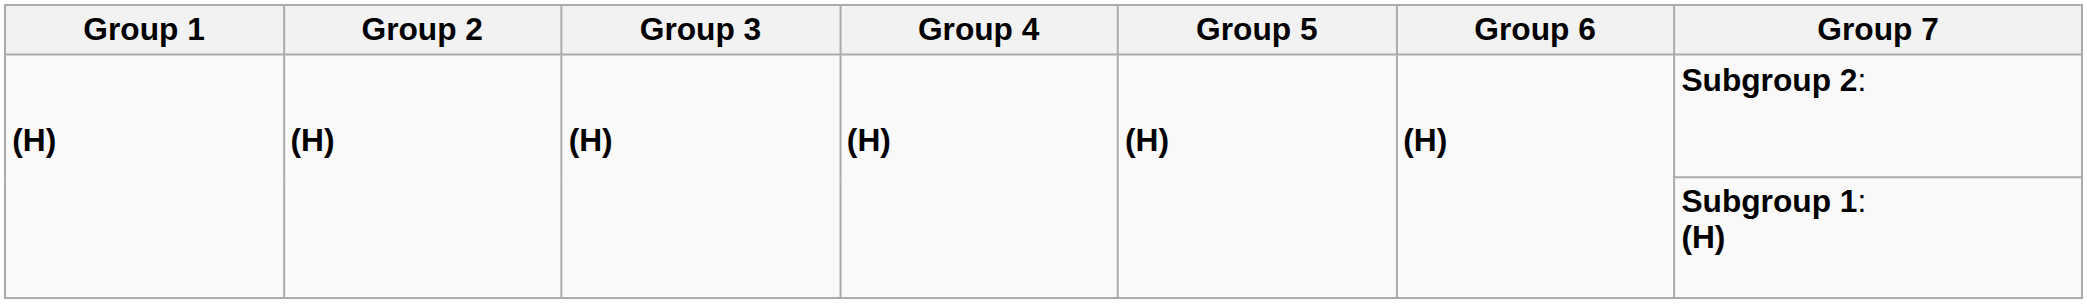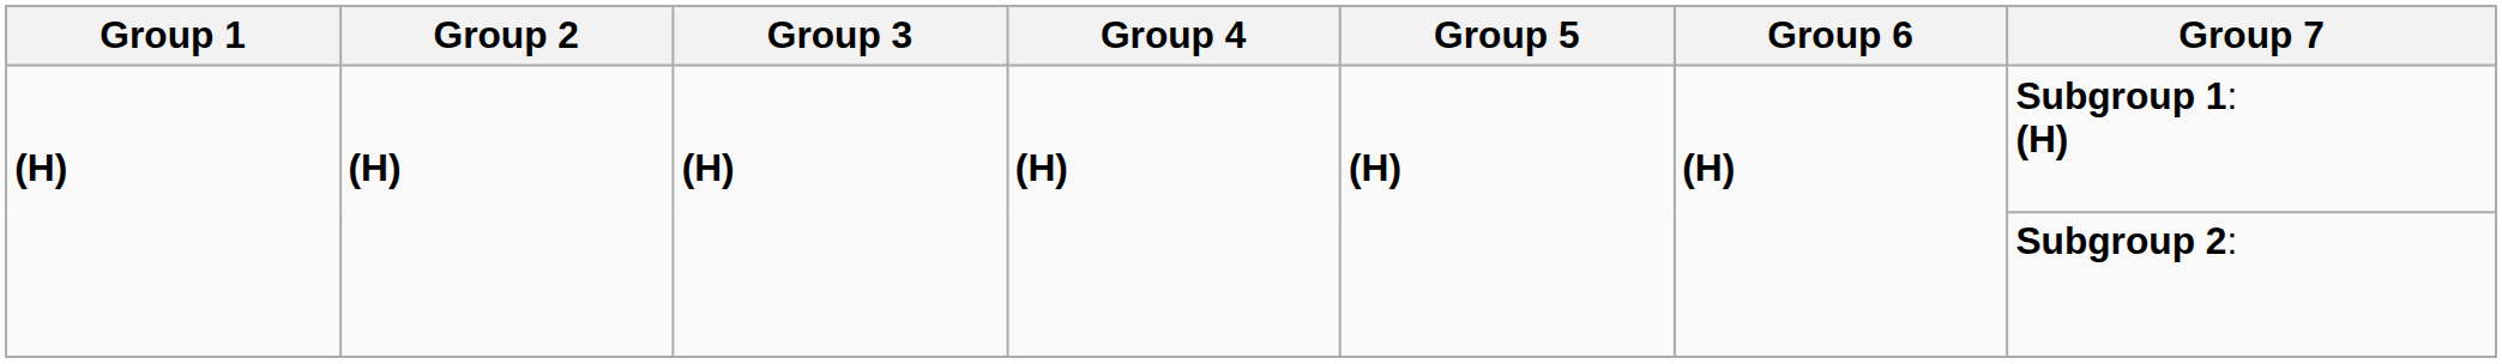row 2 | Group 7: Subgroup 2: -> Subgroup 1: (H)
row 3 | Group 7: Subgroup 1: (H) -> Subgroup 2:
